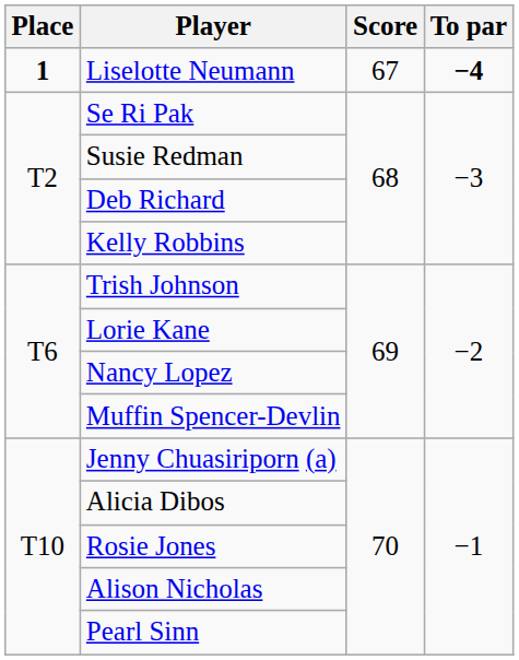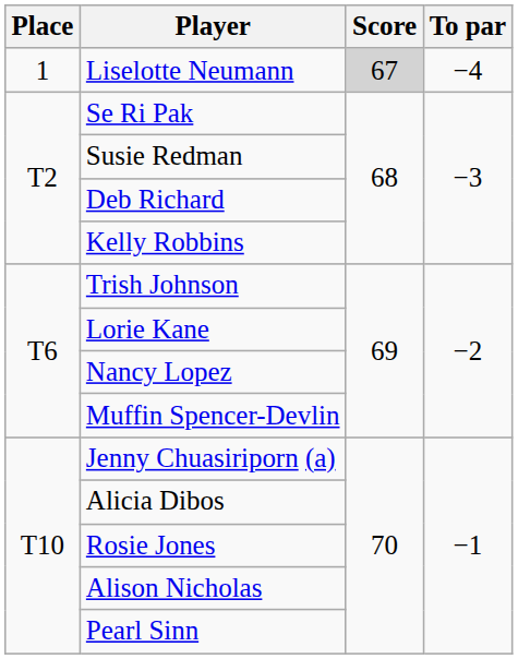Liselotte Neumann | Place: bold -> normal
Liselotte Neumann | Score: no background -> lightgrey background
Liselotte Neumann | To par: bold -> normal
